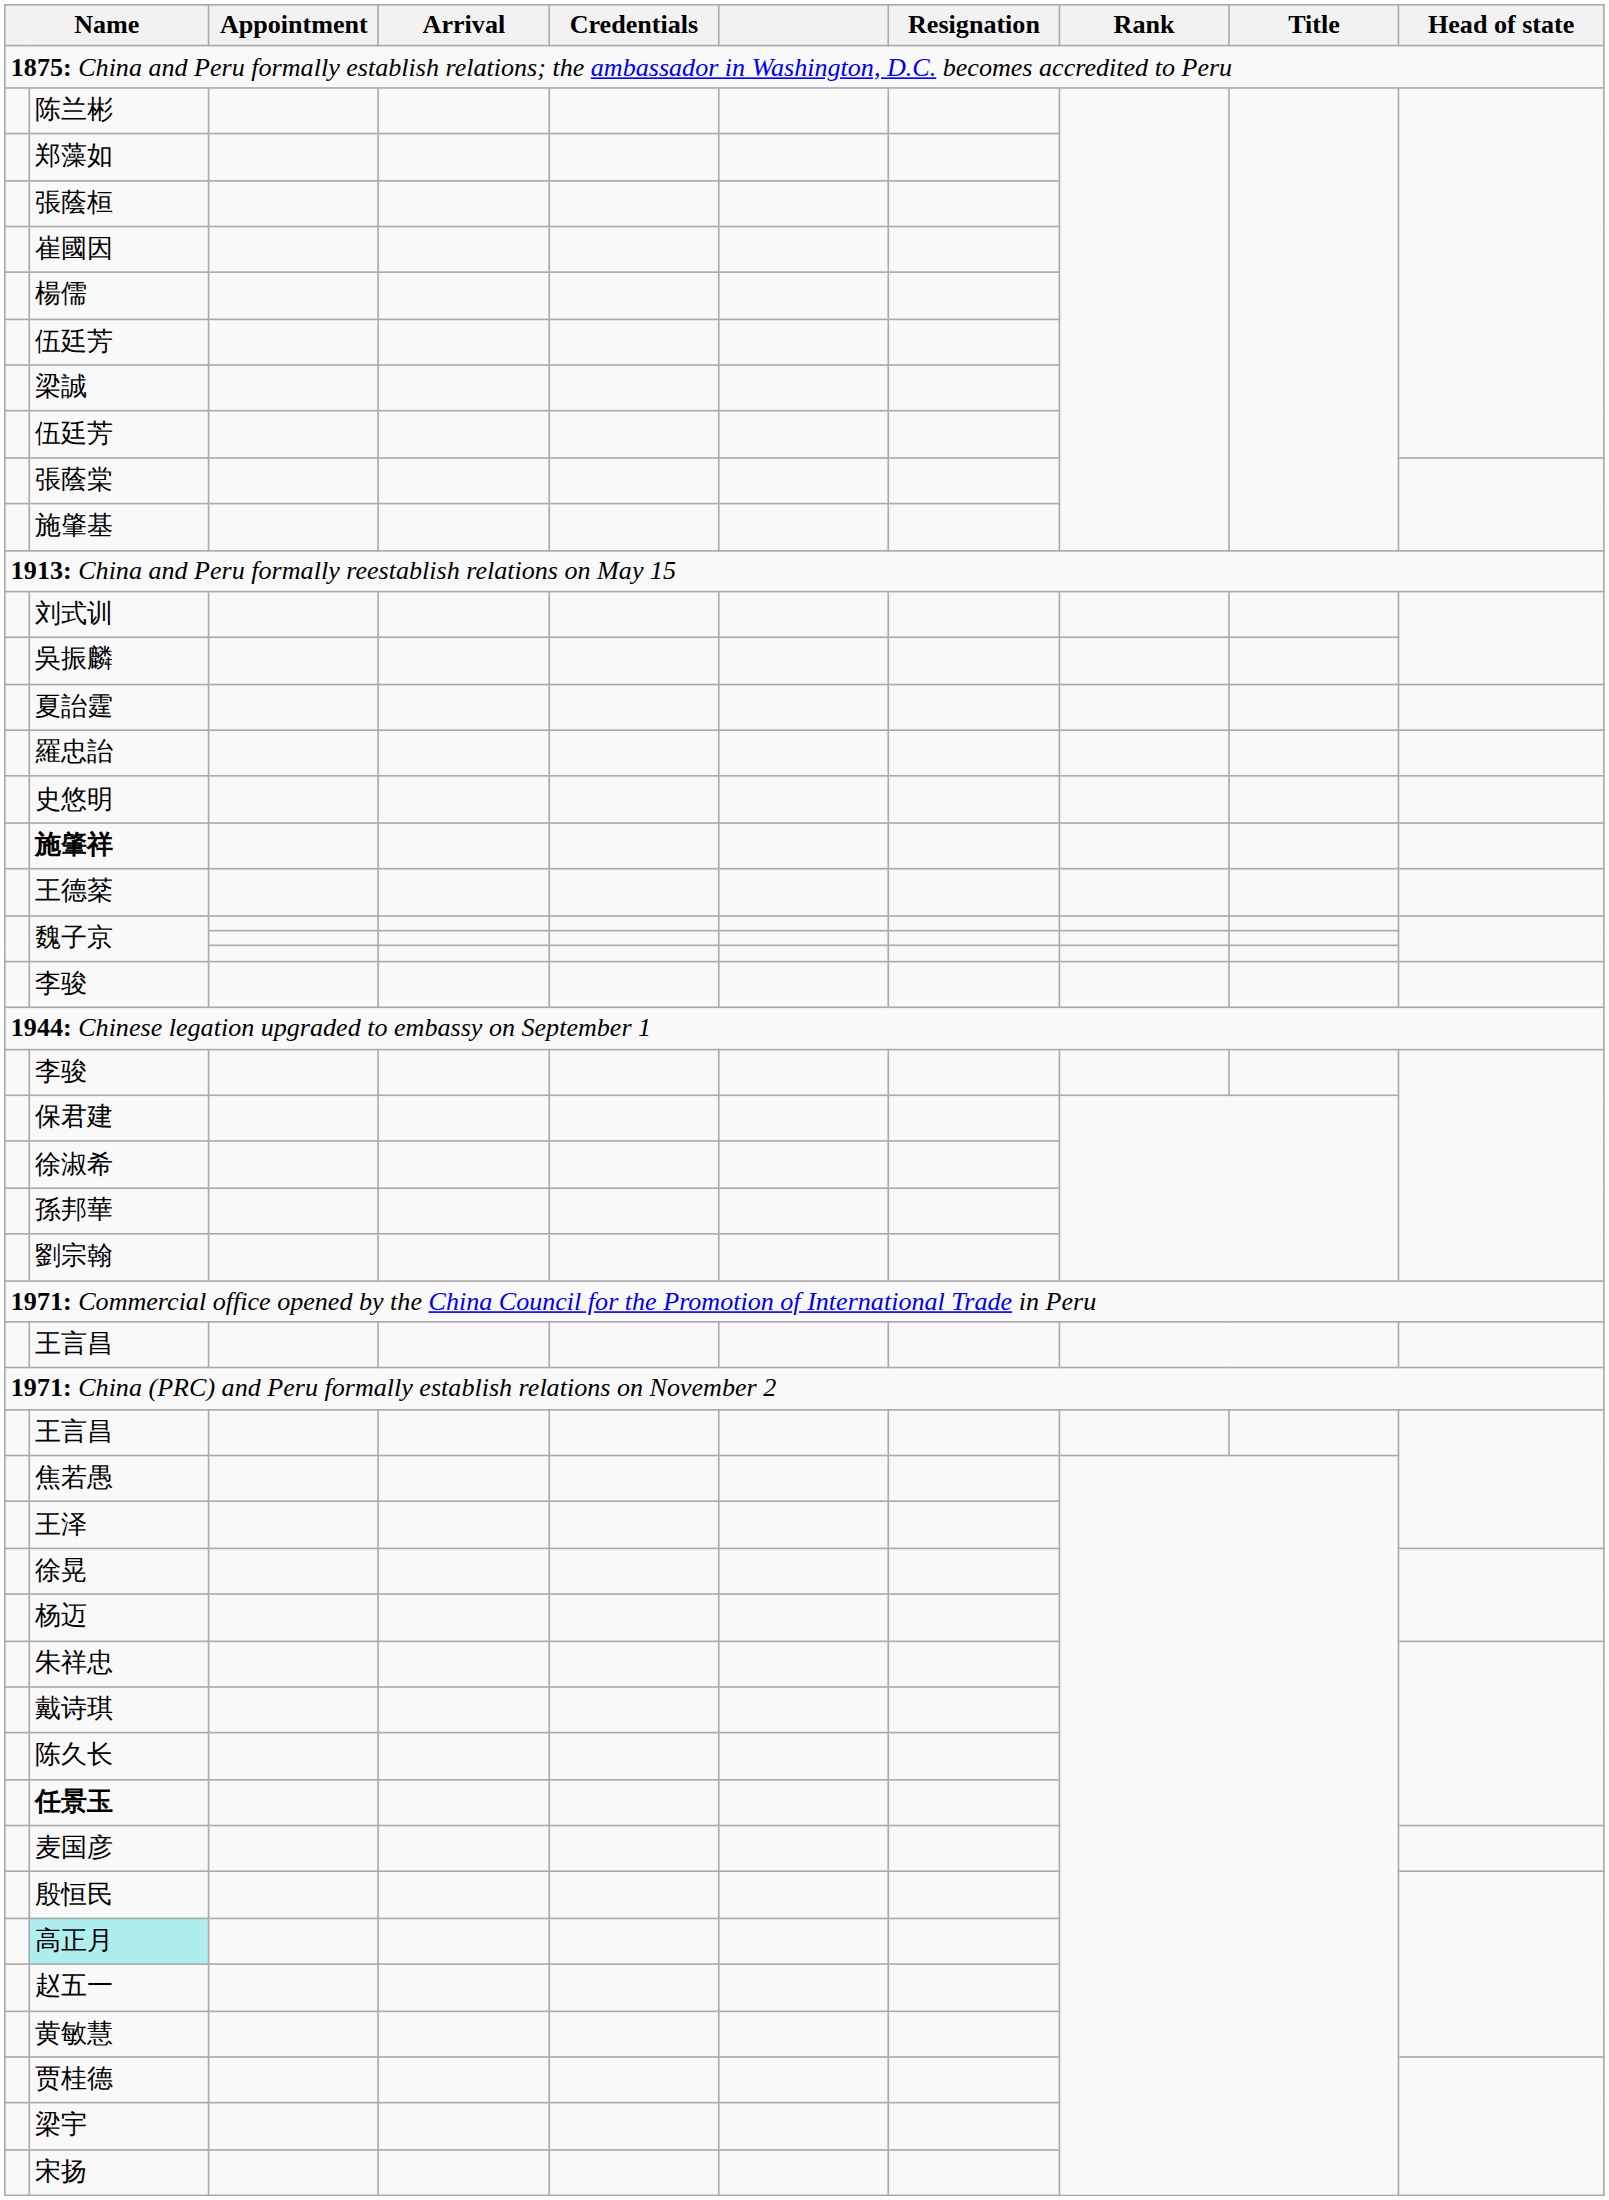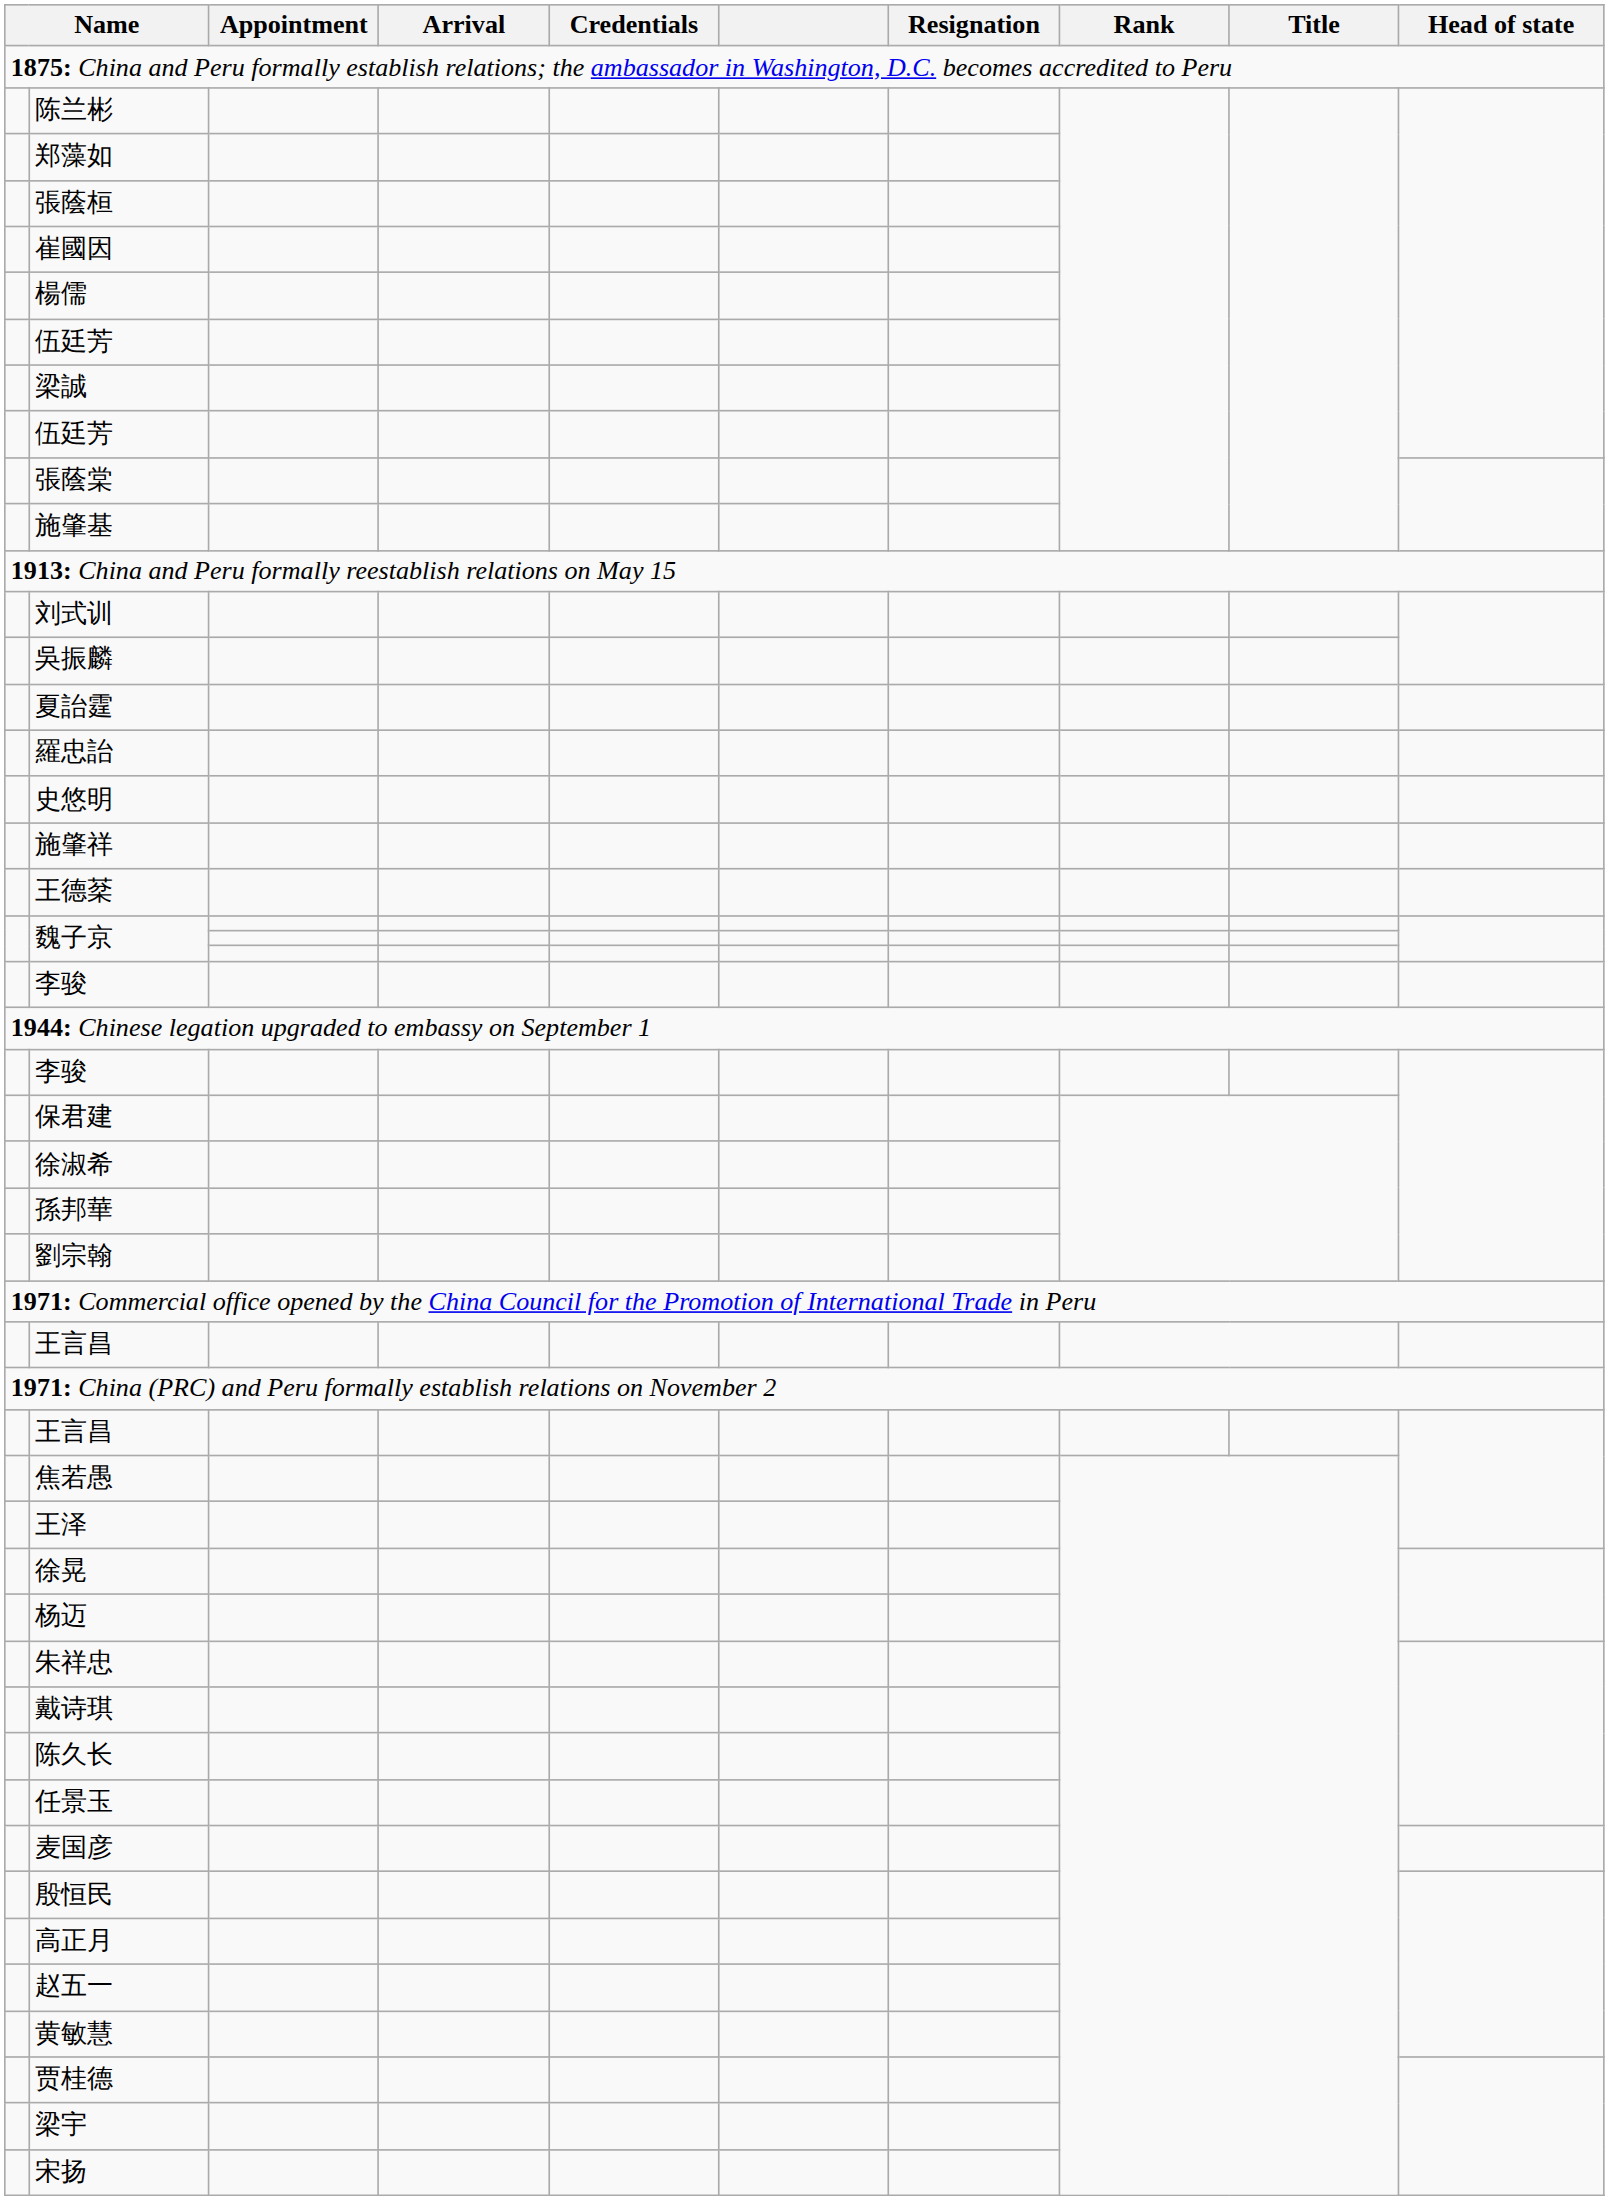施肇祥 | column 2: bold -> normal
任景玉 | column 2: bold -> normal
高正月 | column 2: paleturquoise background -> no background
